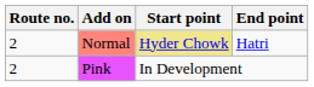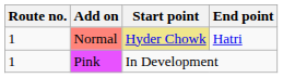Normal | Route no.: 2 -> 1
Pink | Route no.: 2 -> 1
